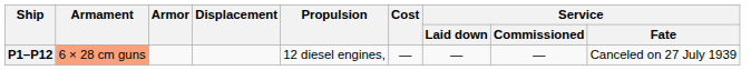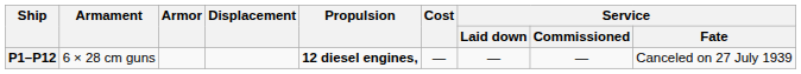P1–P12 | Armament: lightsalmon background -> no background
P1–P12 | Propulsion: normal -> bold
